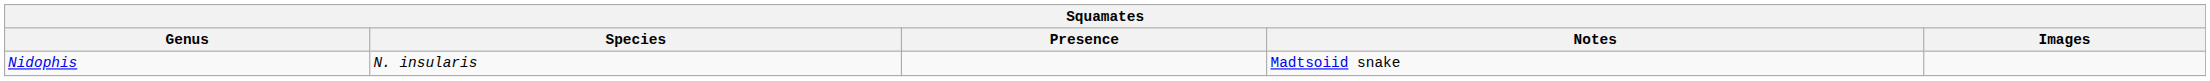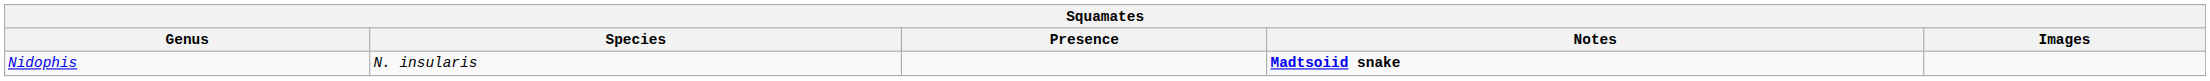Nidophis | Notes: normal -> bold
